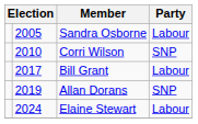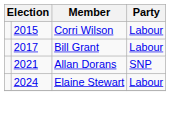- row: 2005 | Sandra Osborne | Labour
Corri Wilson | column 2: 2010 -> 2015
Corri Wilson | Party: SNP -> Labour
Allan Dorans | column 2: 2019 -> 2021
